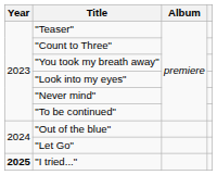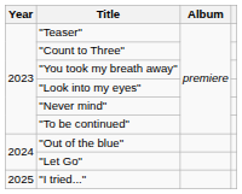"I tried..." | Year: bold -> normal
